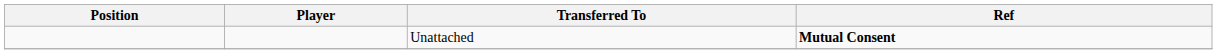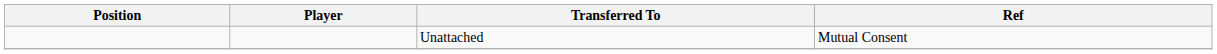Unattached | Ref: bold -> normal
